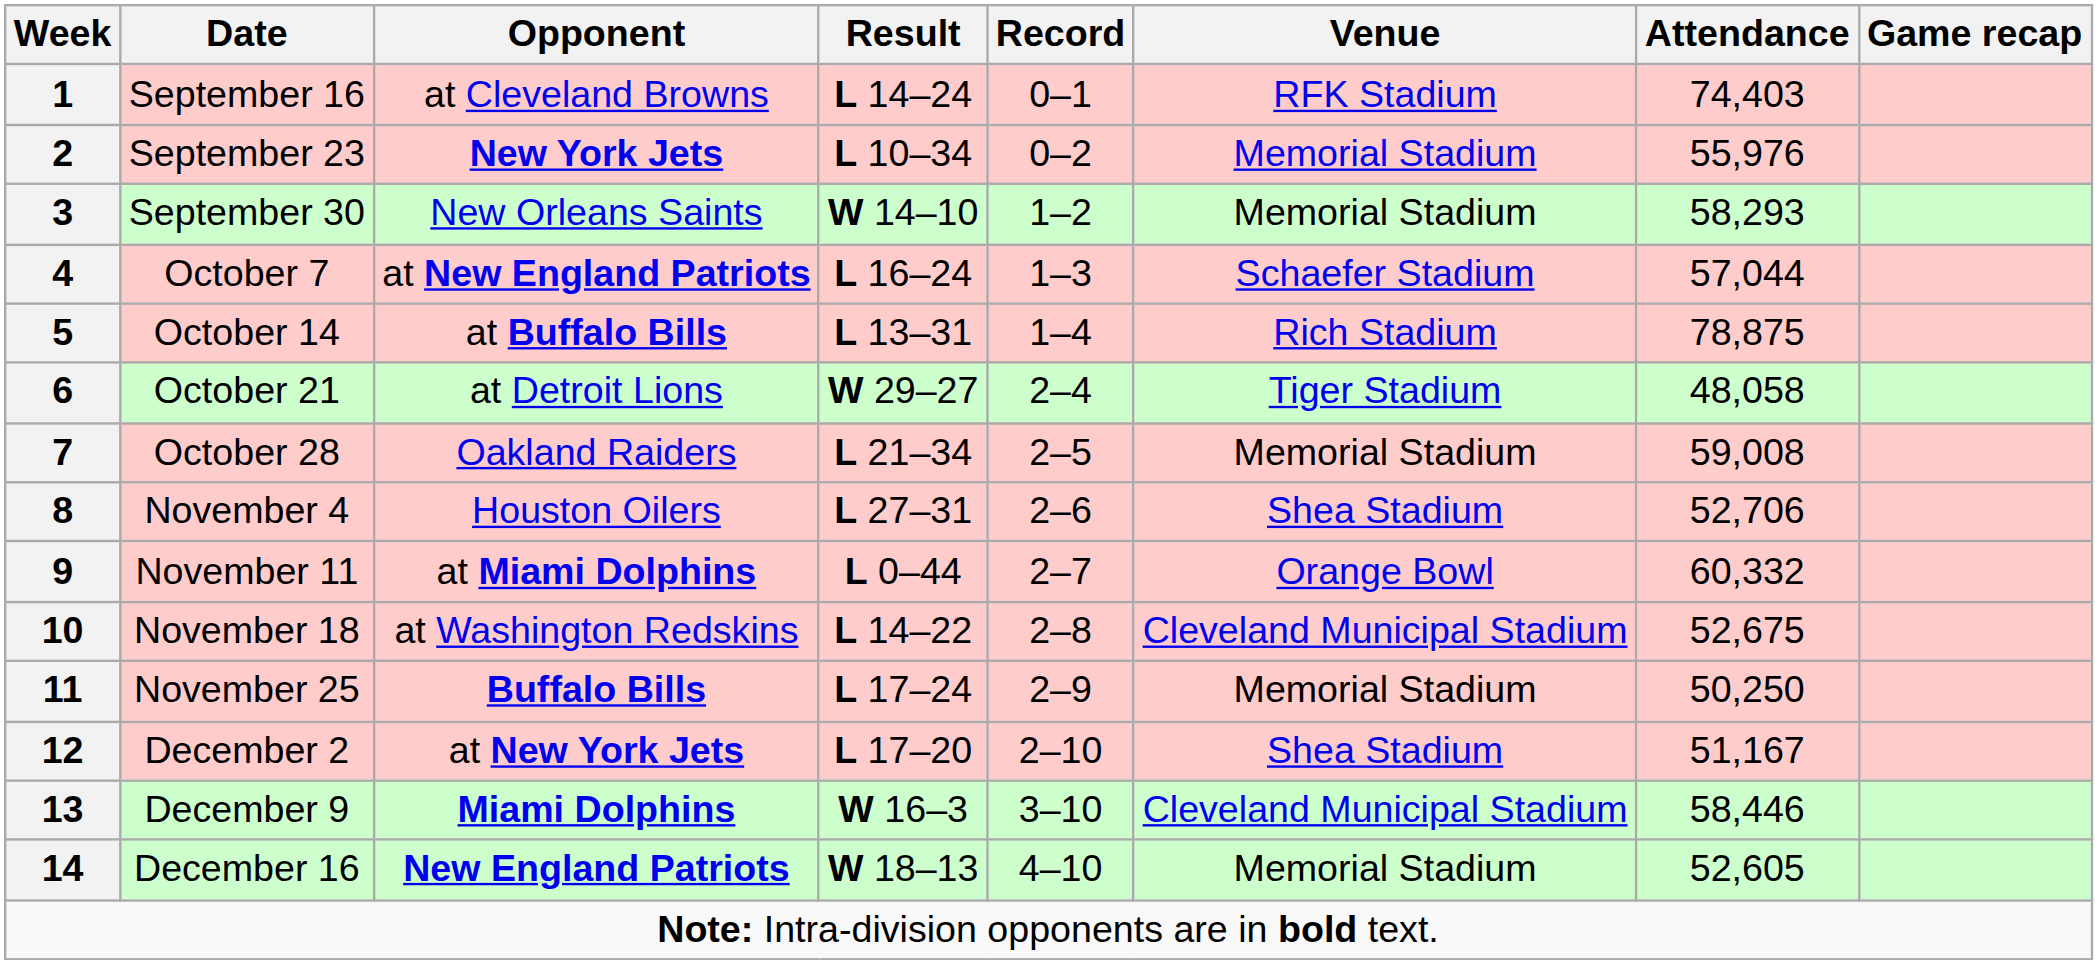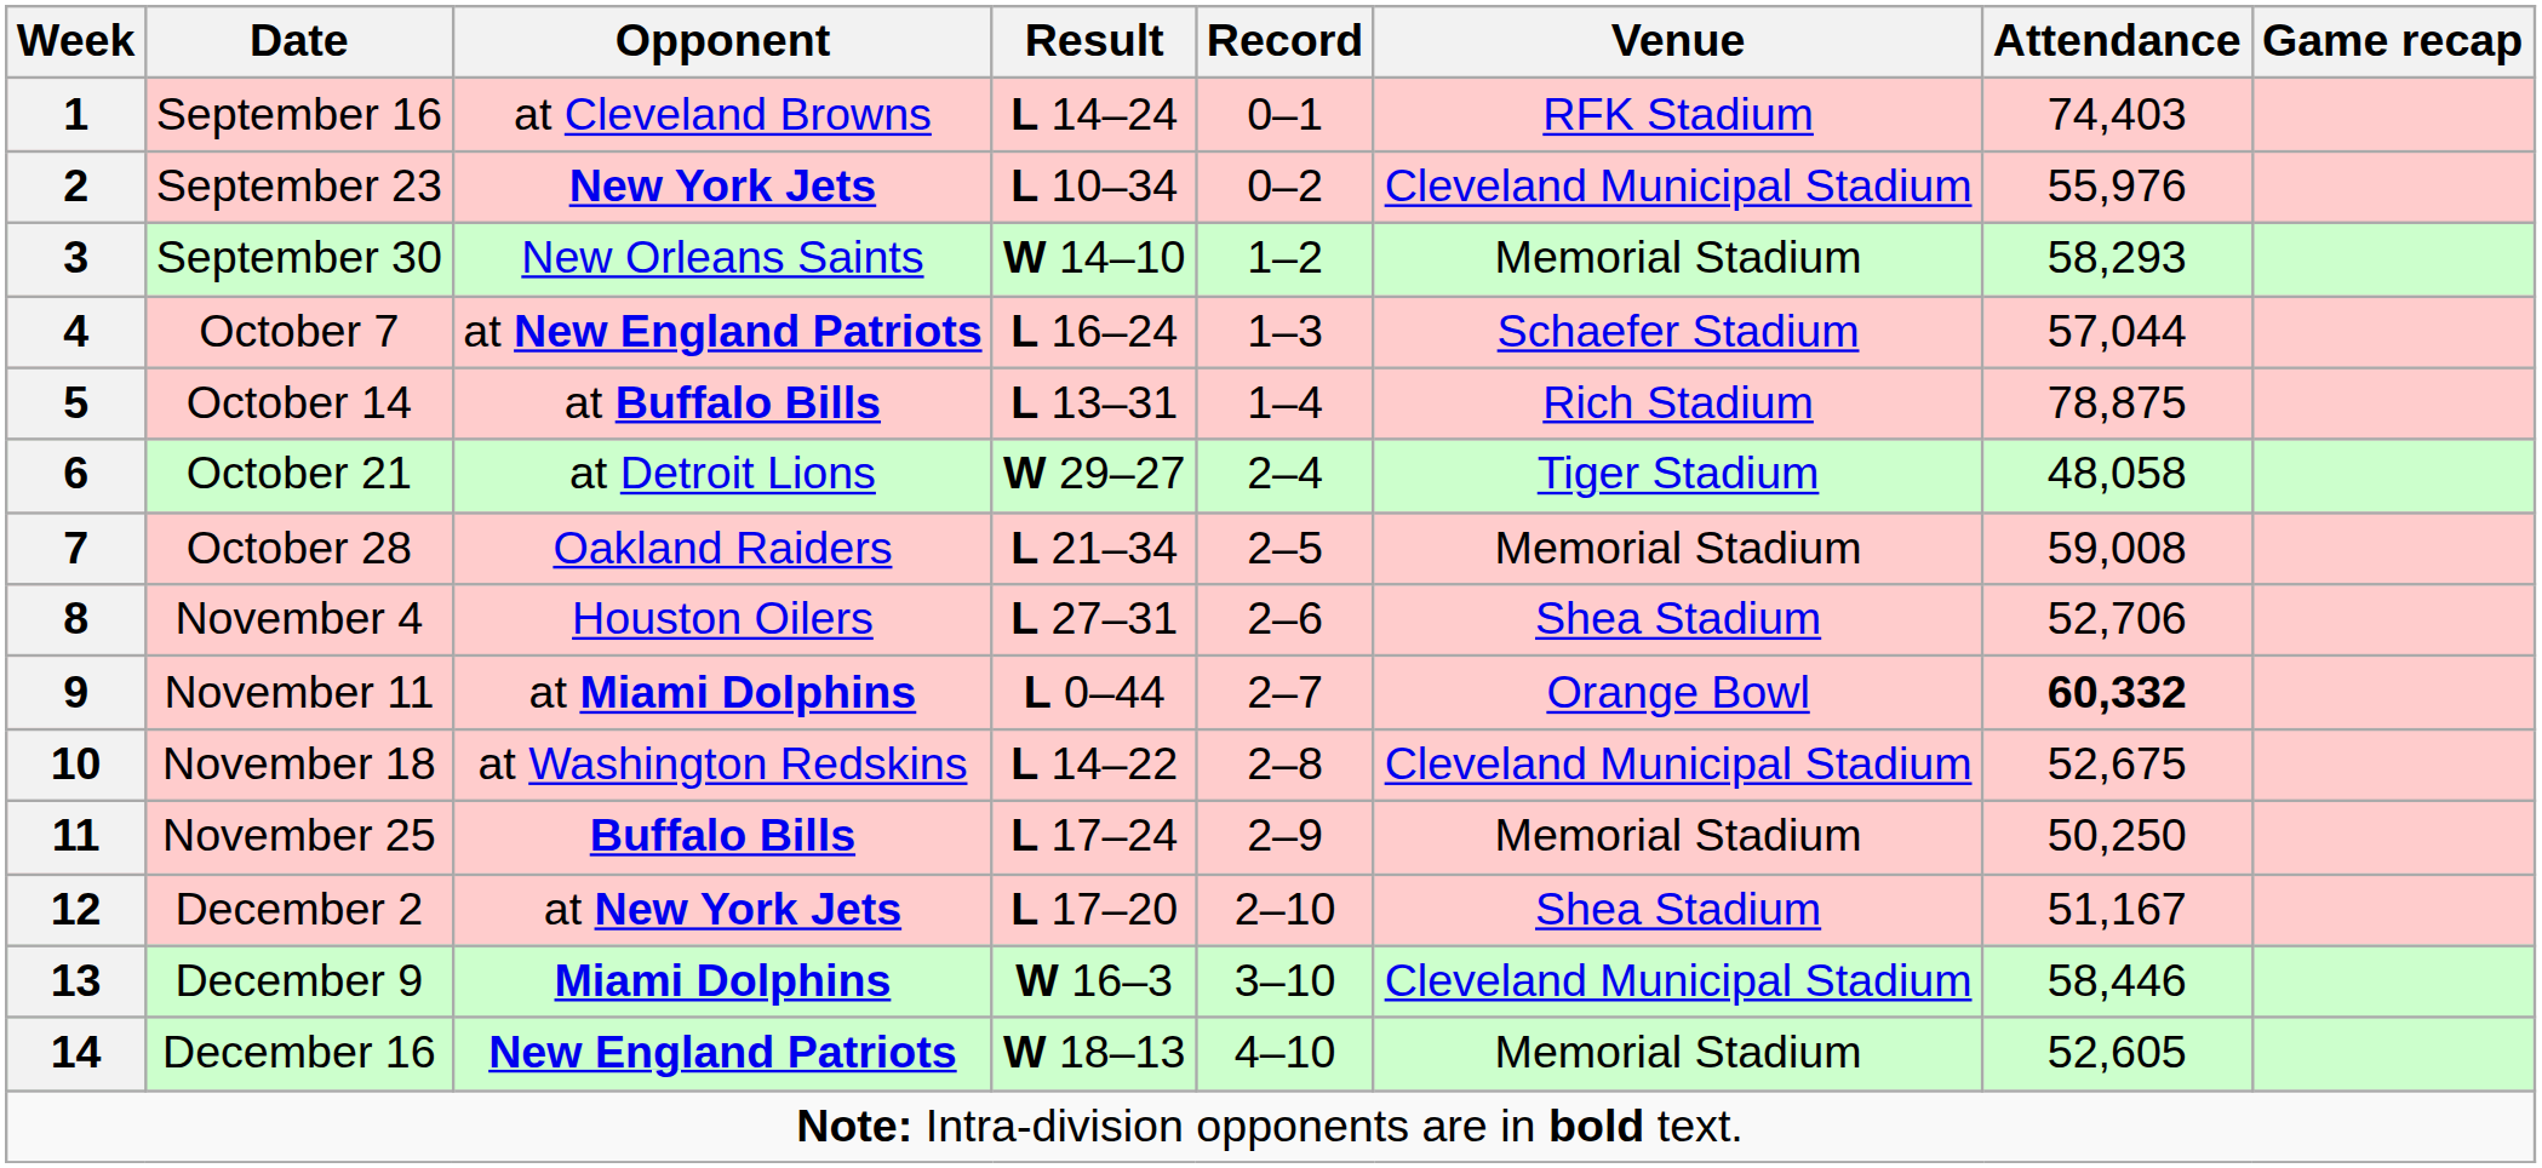2 | Venue: Memorial Stadium -> Cleveland Municipal Stadium
9 | Attendance: normal -> bold
